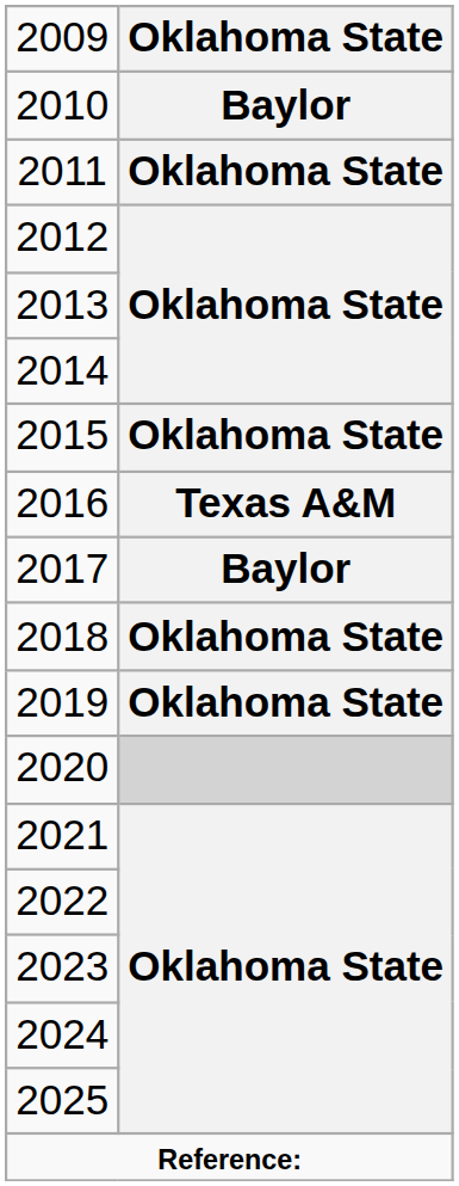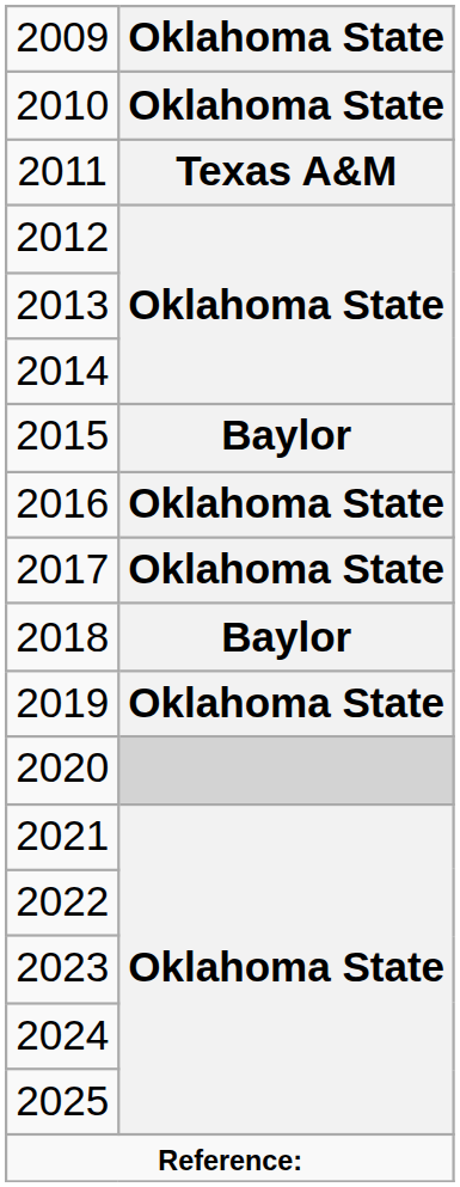2010 | column 2: Baylor -> Oklahoma State
2011 | column 2: Oklahoma State -> Texas A&M
2015 | column 2: Oklahoma State -> Baylor
2016 | column 2: Texas A&M -> Oklahoma State
2017 | column 2: Baylor -> Oklahoma State
2018 | column 2: Oklahoma State -> Baylor
